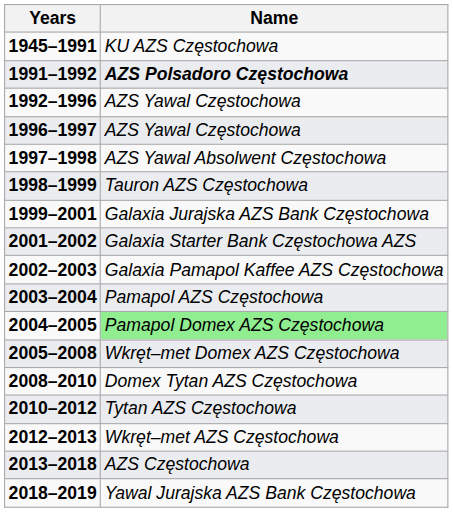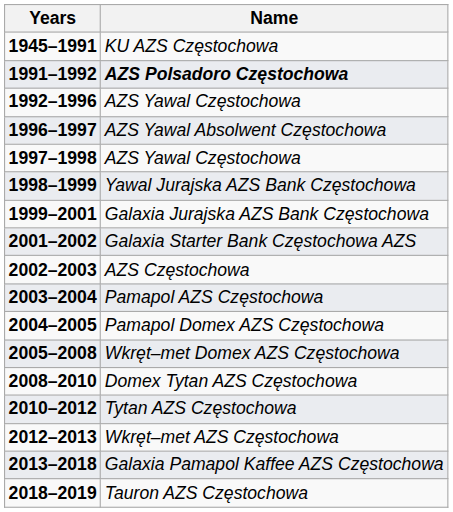row 5 | Name: AZS Yawal Częstochowa -> AZS Yawal Absolwent Częstochowa
row 6 | Name: AZS Yawal Absolwent Częstochowa -> AZS Yawal Częstochowa
row 7 | Name: Tauron AZS Częstochowa -> Yawal Jurajska AZS Bank Częstochowa
row 10 | Name: Galaxia Pamapol Kaffee AZS Częstochowa -> AZS Częstochowa
row 12 | Name: lightgreen background -> no background
row 17 | Name: AZS Częstochowa -> Galaxia Pamapol Kaffee AZS Częstochowa
row 18 | Name: Yawal Jurajska AZS Bank Częstochowa -> Tauron AZS Częstochowa
